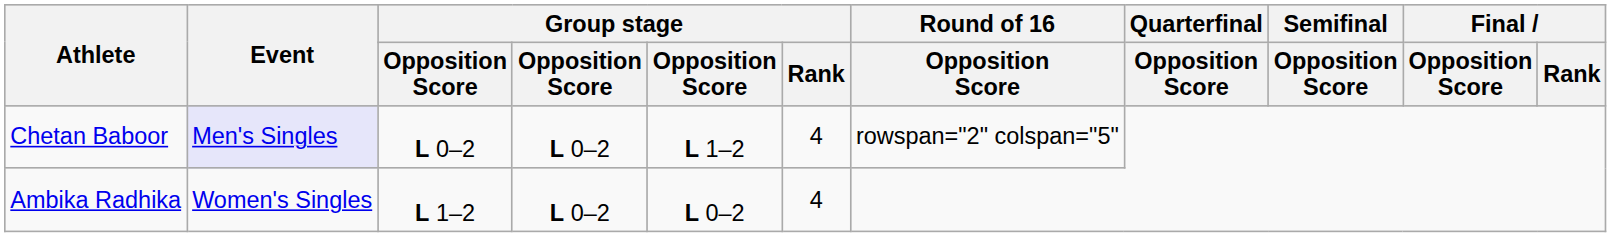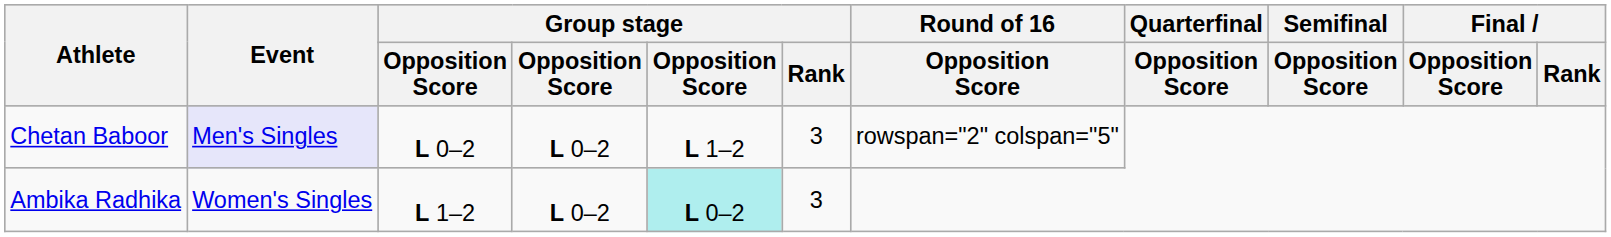Chetan Baboor | Group stage / Rank: 4 -> 3
Ambika Radhika | column 5: no background -> paleturquoise background
Ambika Radhika | Group stage / Rank: 4 -> 3
